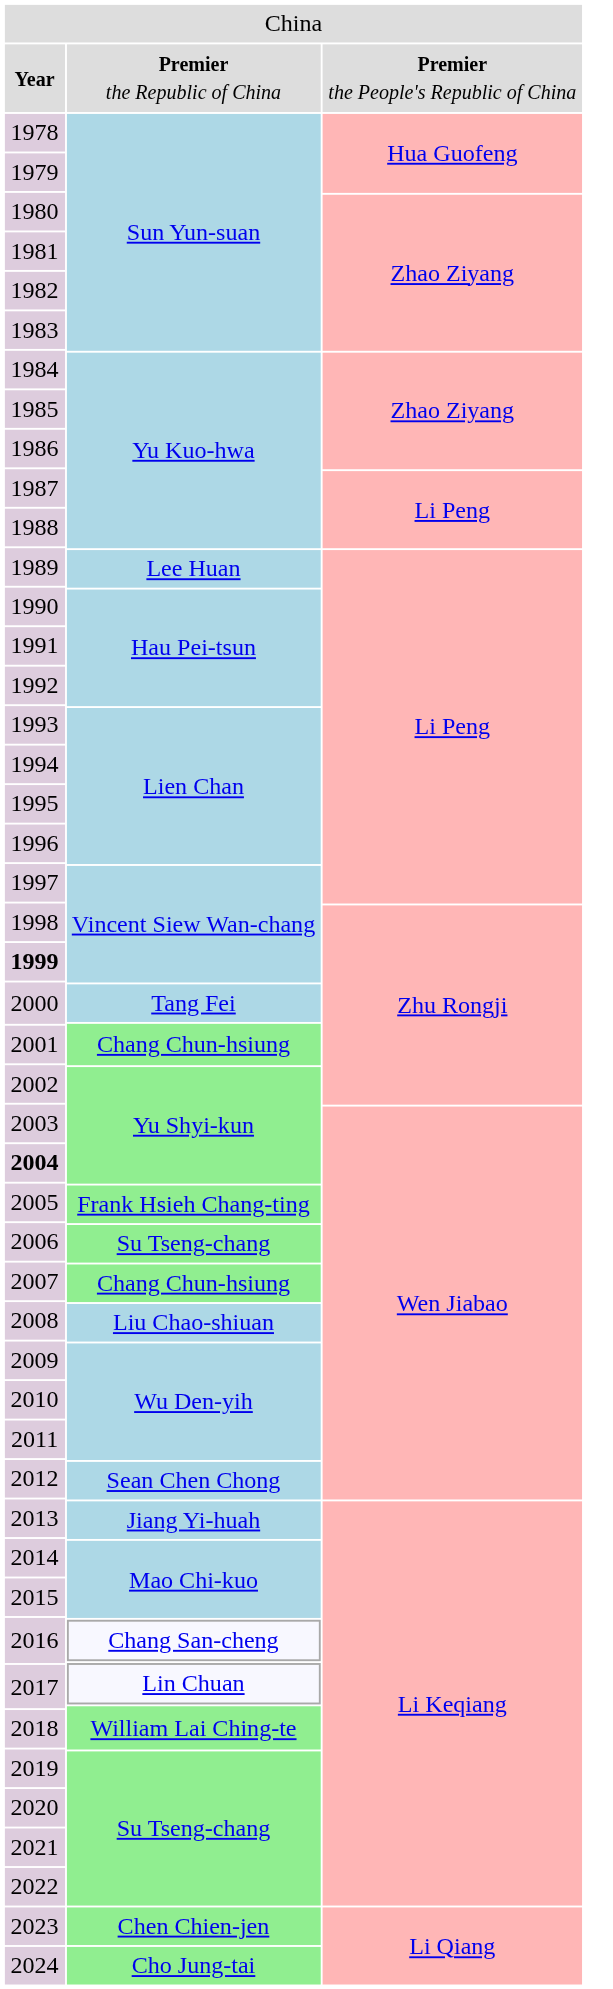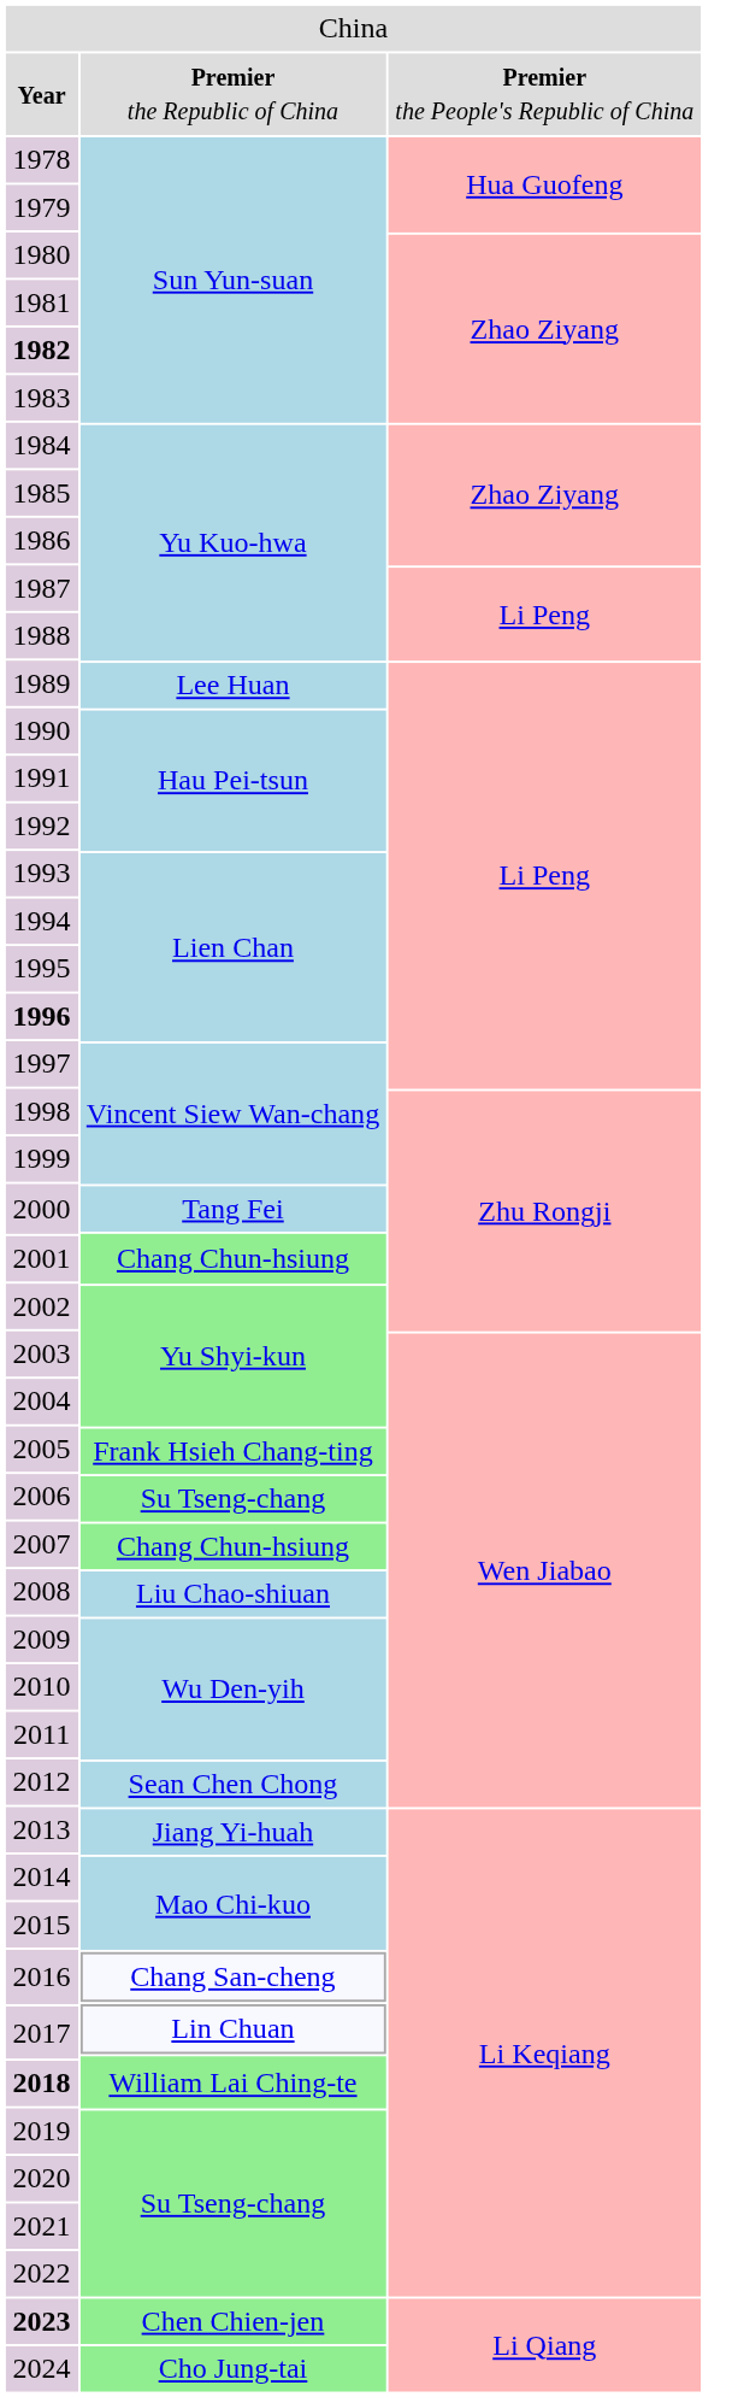1982 | column 1: normal -> bold
1996 | column 1: normal -> bold
1999 | column 1: bold -> normal
2004 | column 1: bold -> normal
2018 | column 1: normal -> bold
2023 | column 1: normal -> bold
